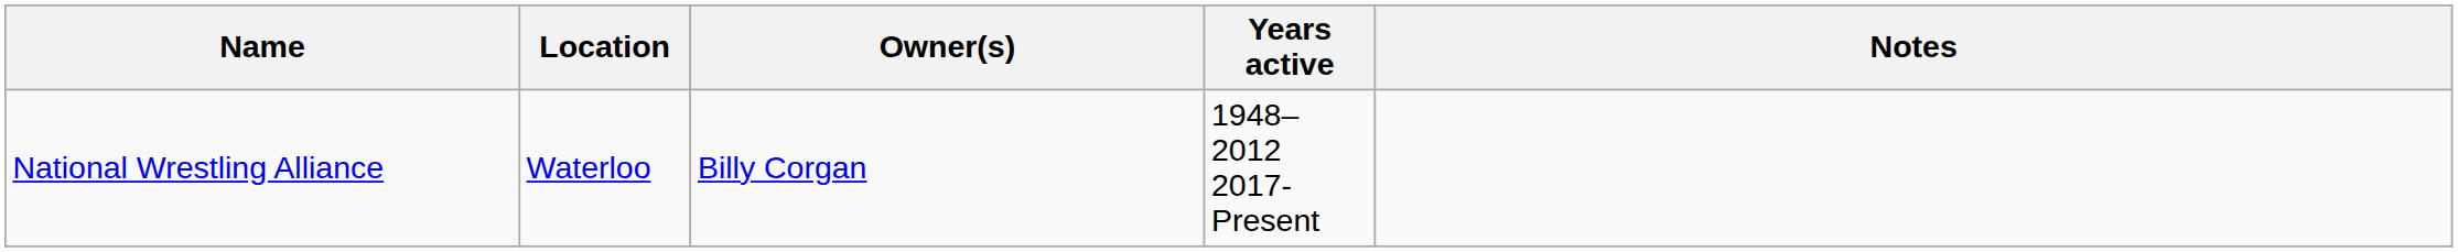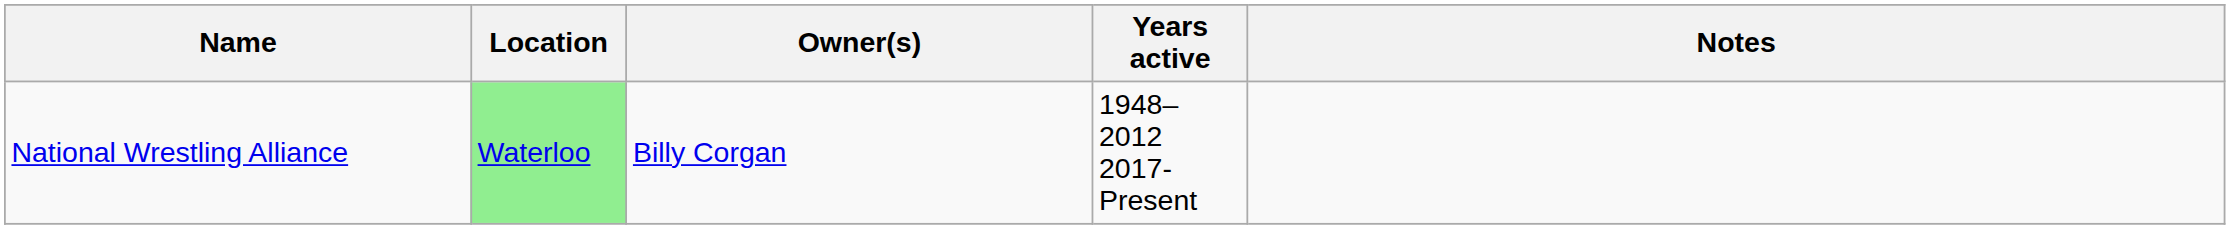National Wrestling Alliance | Location: no background -> lightgreen background
